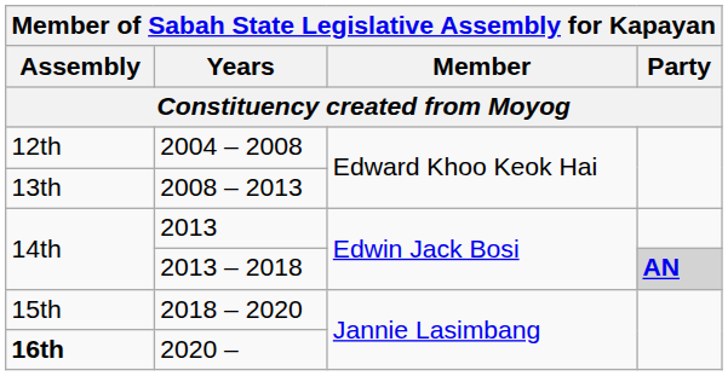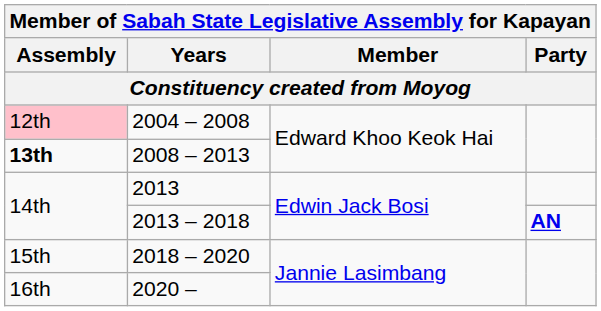2004 – 2008 | Assembly: no background -> pink background
2008 – 2013 | Assembly: normal -> bold
2013 – 2018 | Party: lightgrey background -> no background
2020 – | Assembly: bold -> normal
